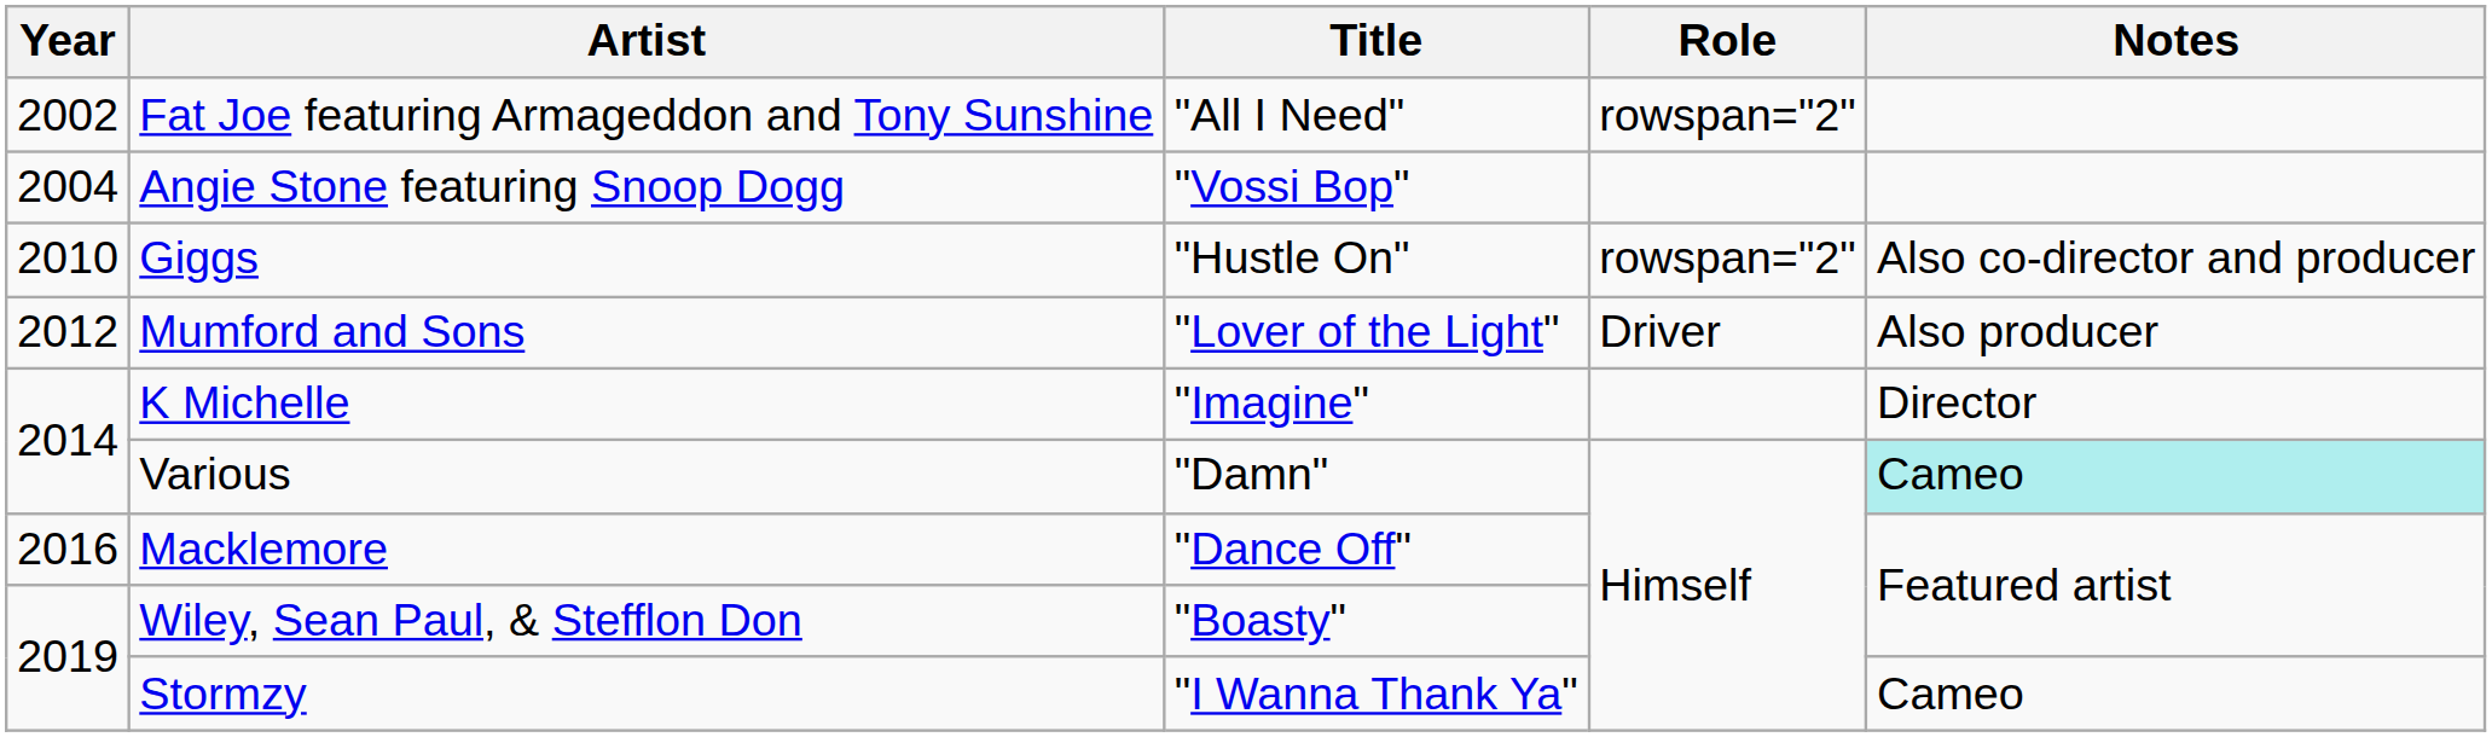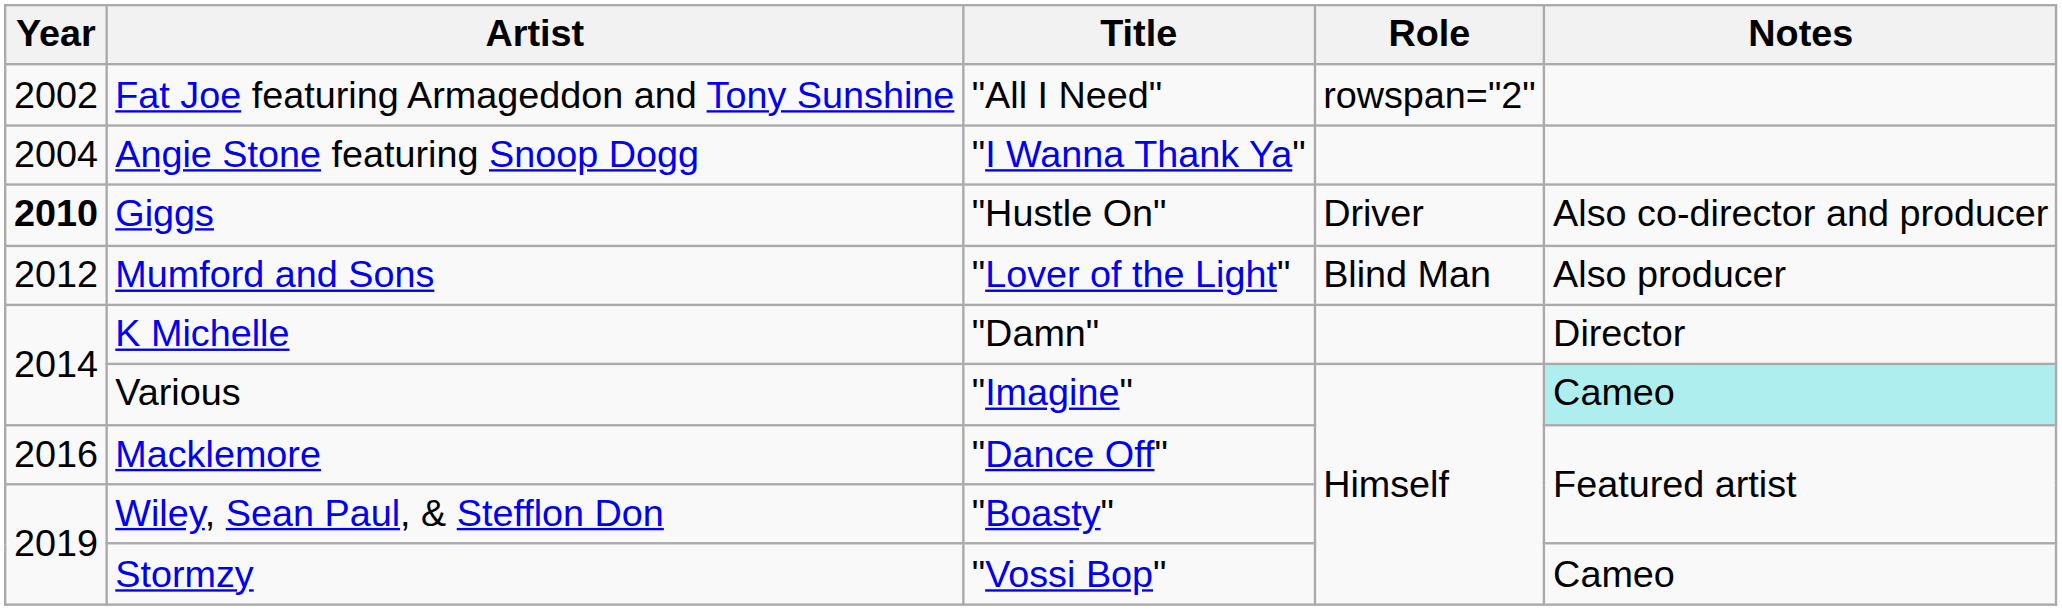Angie Stone featuring Snoop Dogg | Title: "Vossi Bop" -> "I Wanna Thank Ya"
Giggs | Year: normal -> bold
Giggs | Role: rowspan="2" -> Driver
Mumford and Sons | Role: Driver -> Blind Man
K Michelle | Title: "Imagine" -> "Damn"
Various | Title: "Damn" -> "Imagine"
Stormzy | Title: "I Wanna Thank Ya" -> "Vossi Bop"
